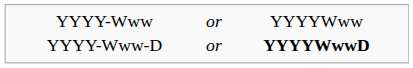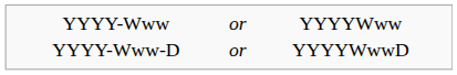YYYY-Www-D | column 3: bold -> normal
